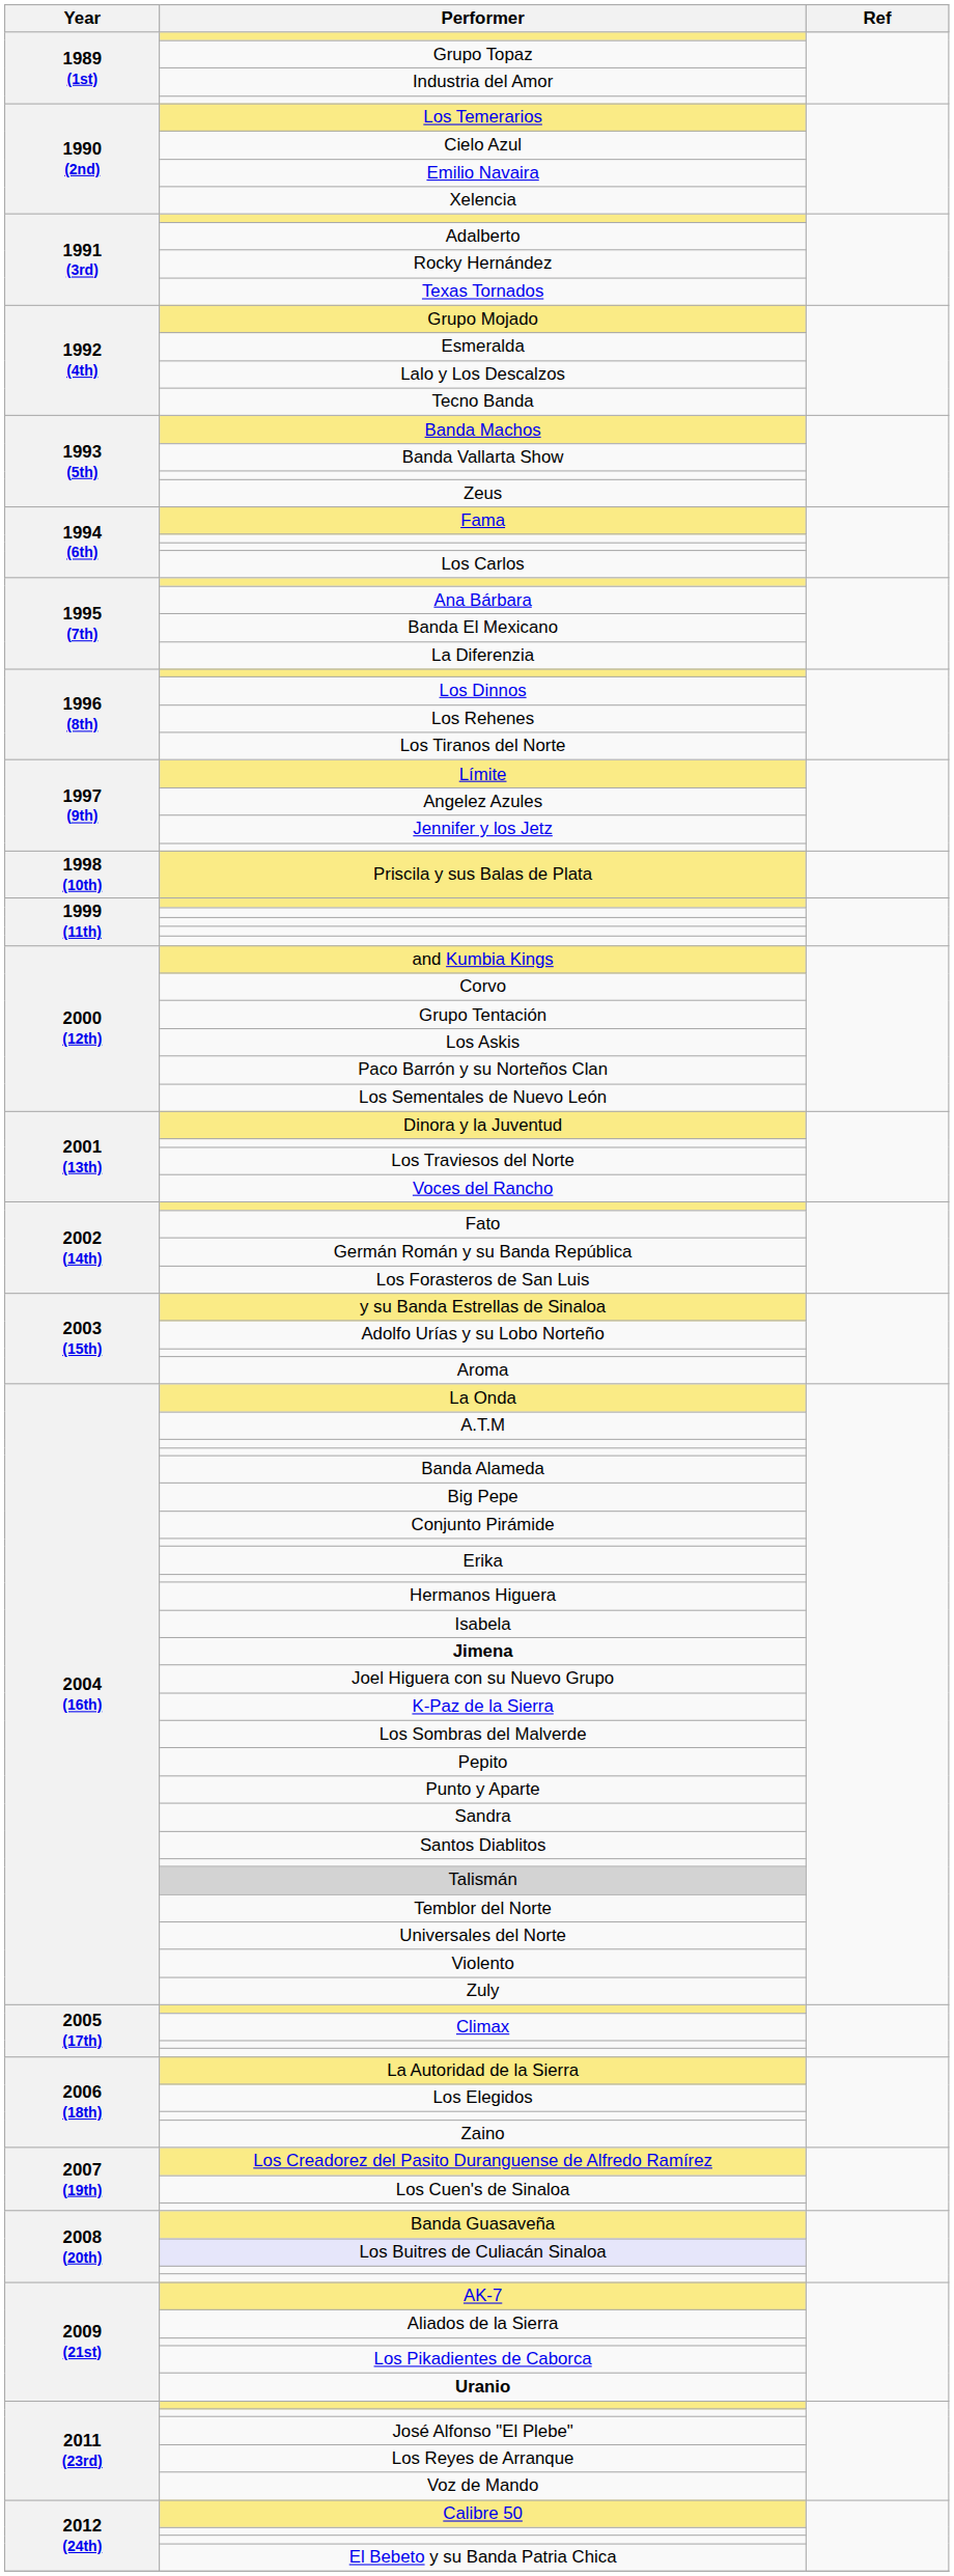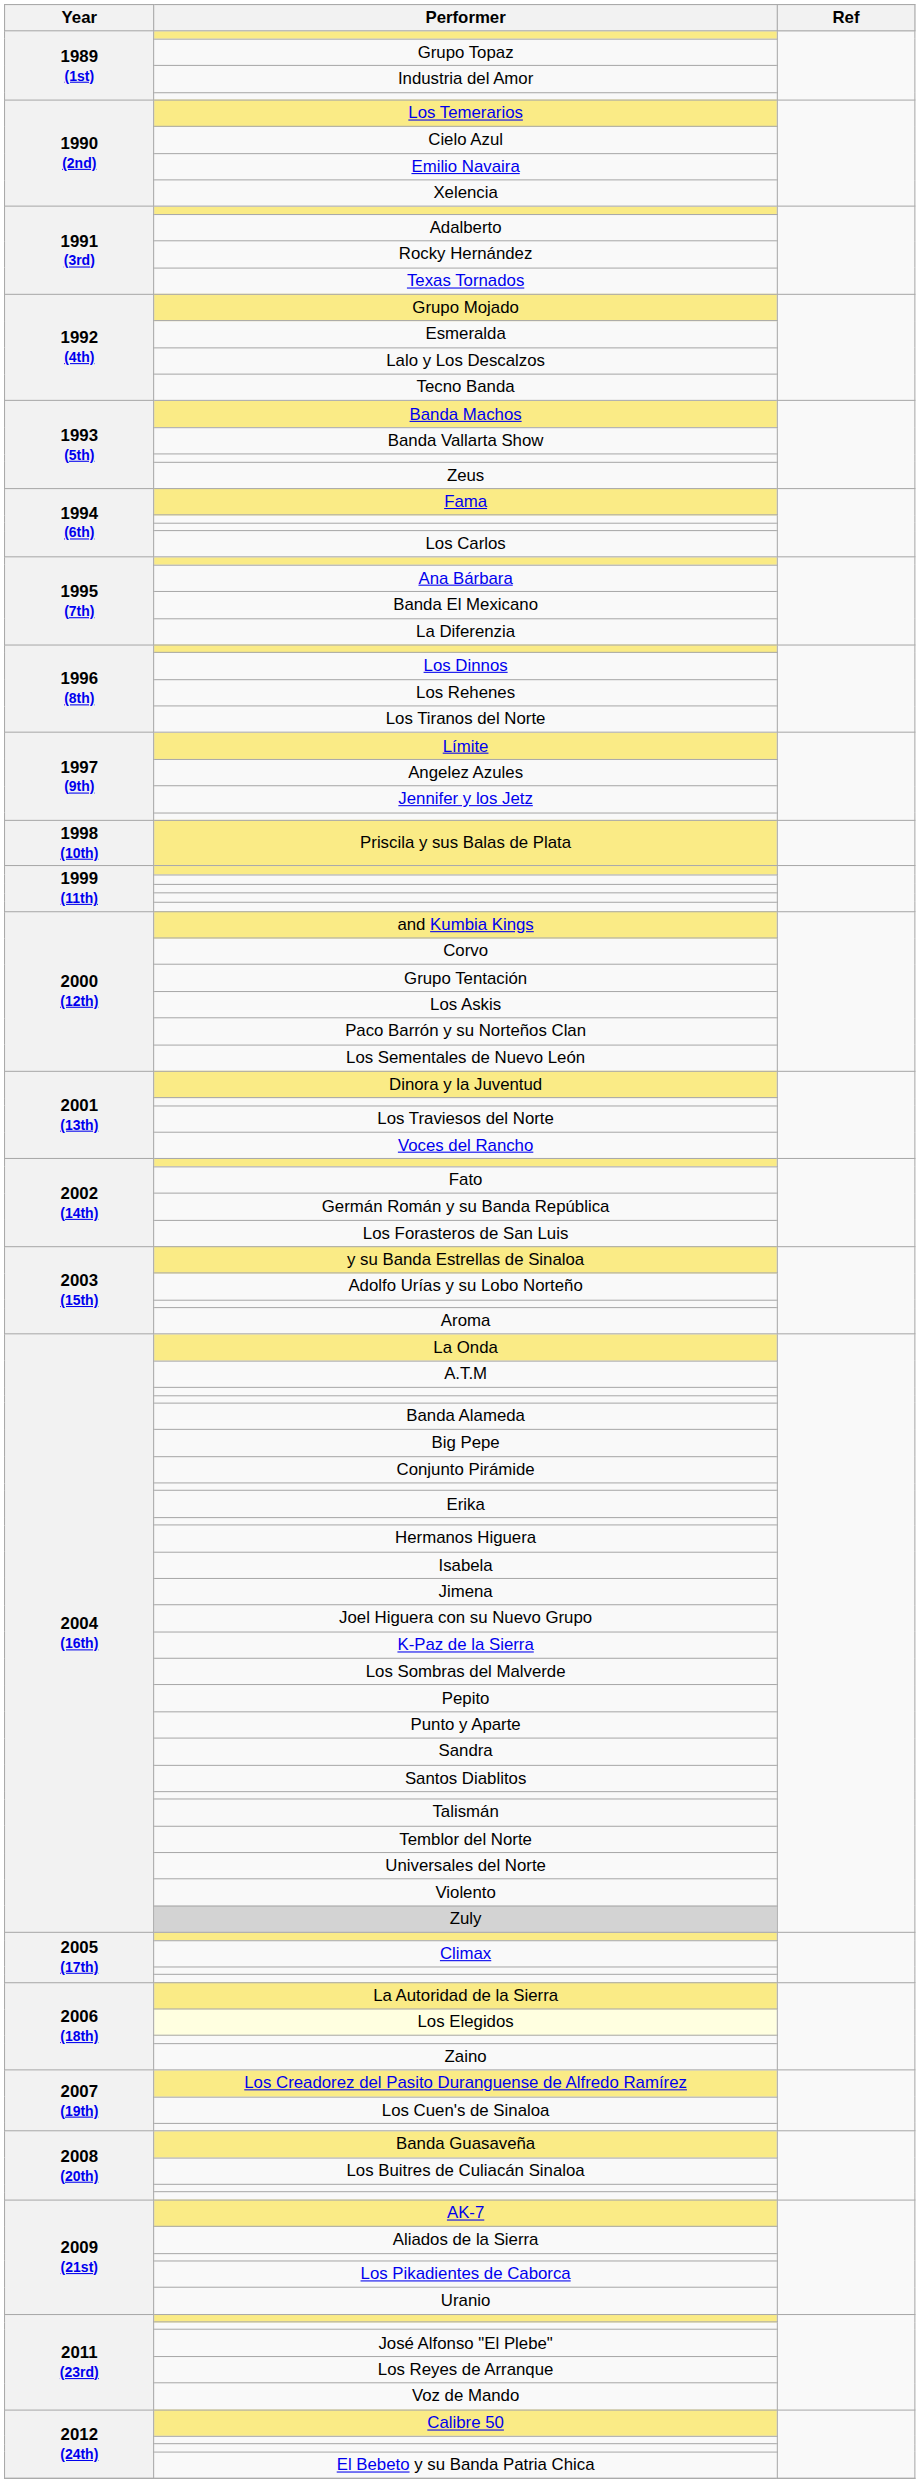Jimena | Performer: bold -> normal
Talismán | Performer: lightgrey background -> no background
Zuly | Performer: no background -> lightgrey background
Los Elegidos | Performer: no background -> lightyellow background
Los Buitres de Culiacán Sinaloa | Performer: lavender background -> no background
Uranio | Performer: bold -> normal
